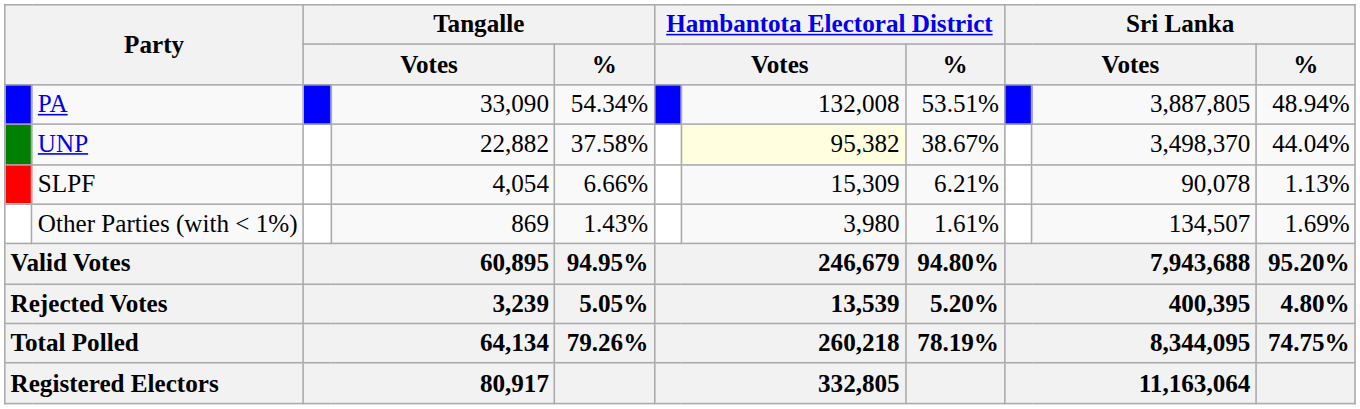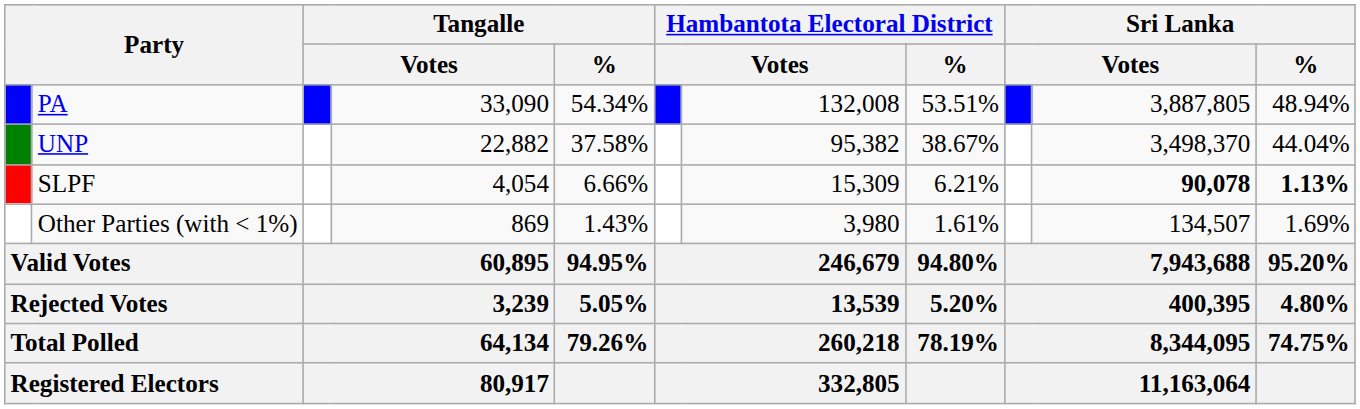UNP | column 7: lightyellow background -> no background
SLPF | column 10: normal -> bold
SLPF | Sri Lanka / %: normal -> bold
